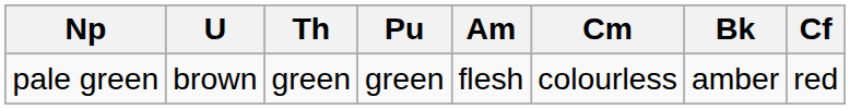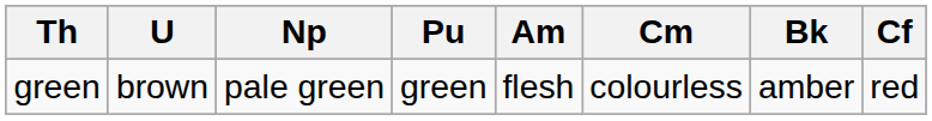columns swapped: Th <-> Np
